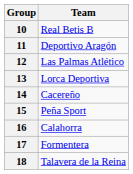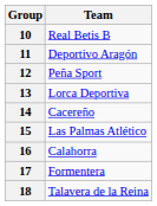12 | Team: Las Palmas Atlético -> Peña Sport
15 | Team: Peña Sport -> Las Palmas Atlético
